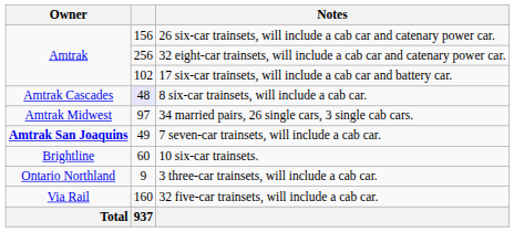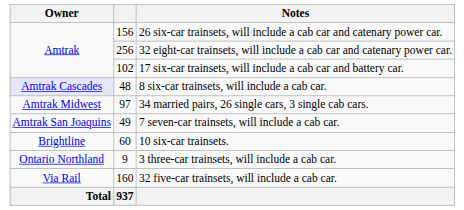8 six-car trainsets, will include a cab car. | Owner: no background -> lavender background
8 six-car trainsets, will include a cab car. | column 2: lavender background -> no background
7 seven-car trainsets, will include a cab car. | Owner: bold -> normal
